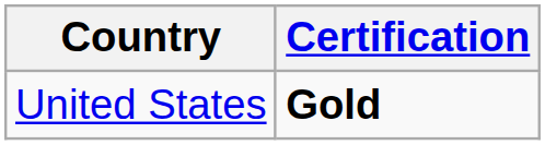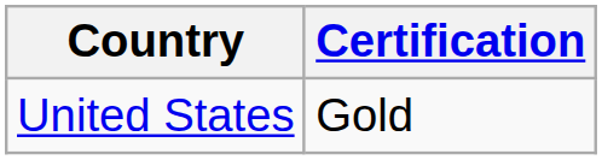United States | Certification: bold -> normal
